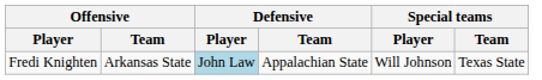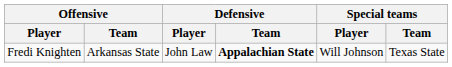Fredi Knighten | Defensive / Player: lightblue background -> no background
Fredi Knighten | Defensive / Team: normal -> bold
